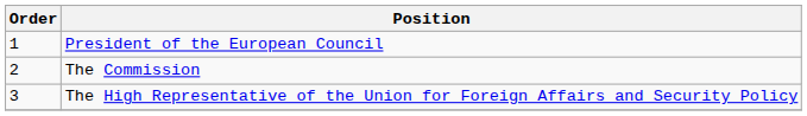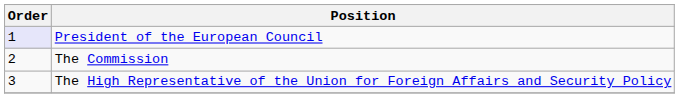President of the European Council | Order: no background -> lavender background
